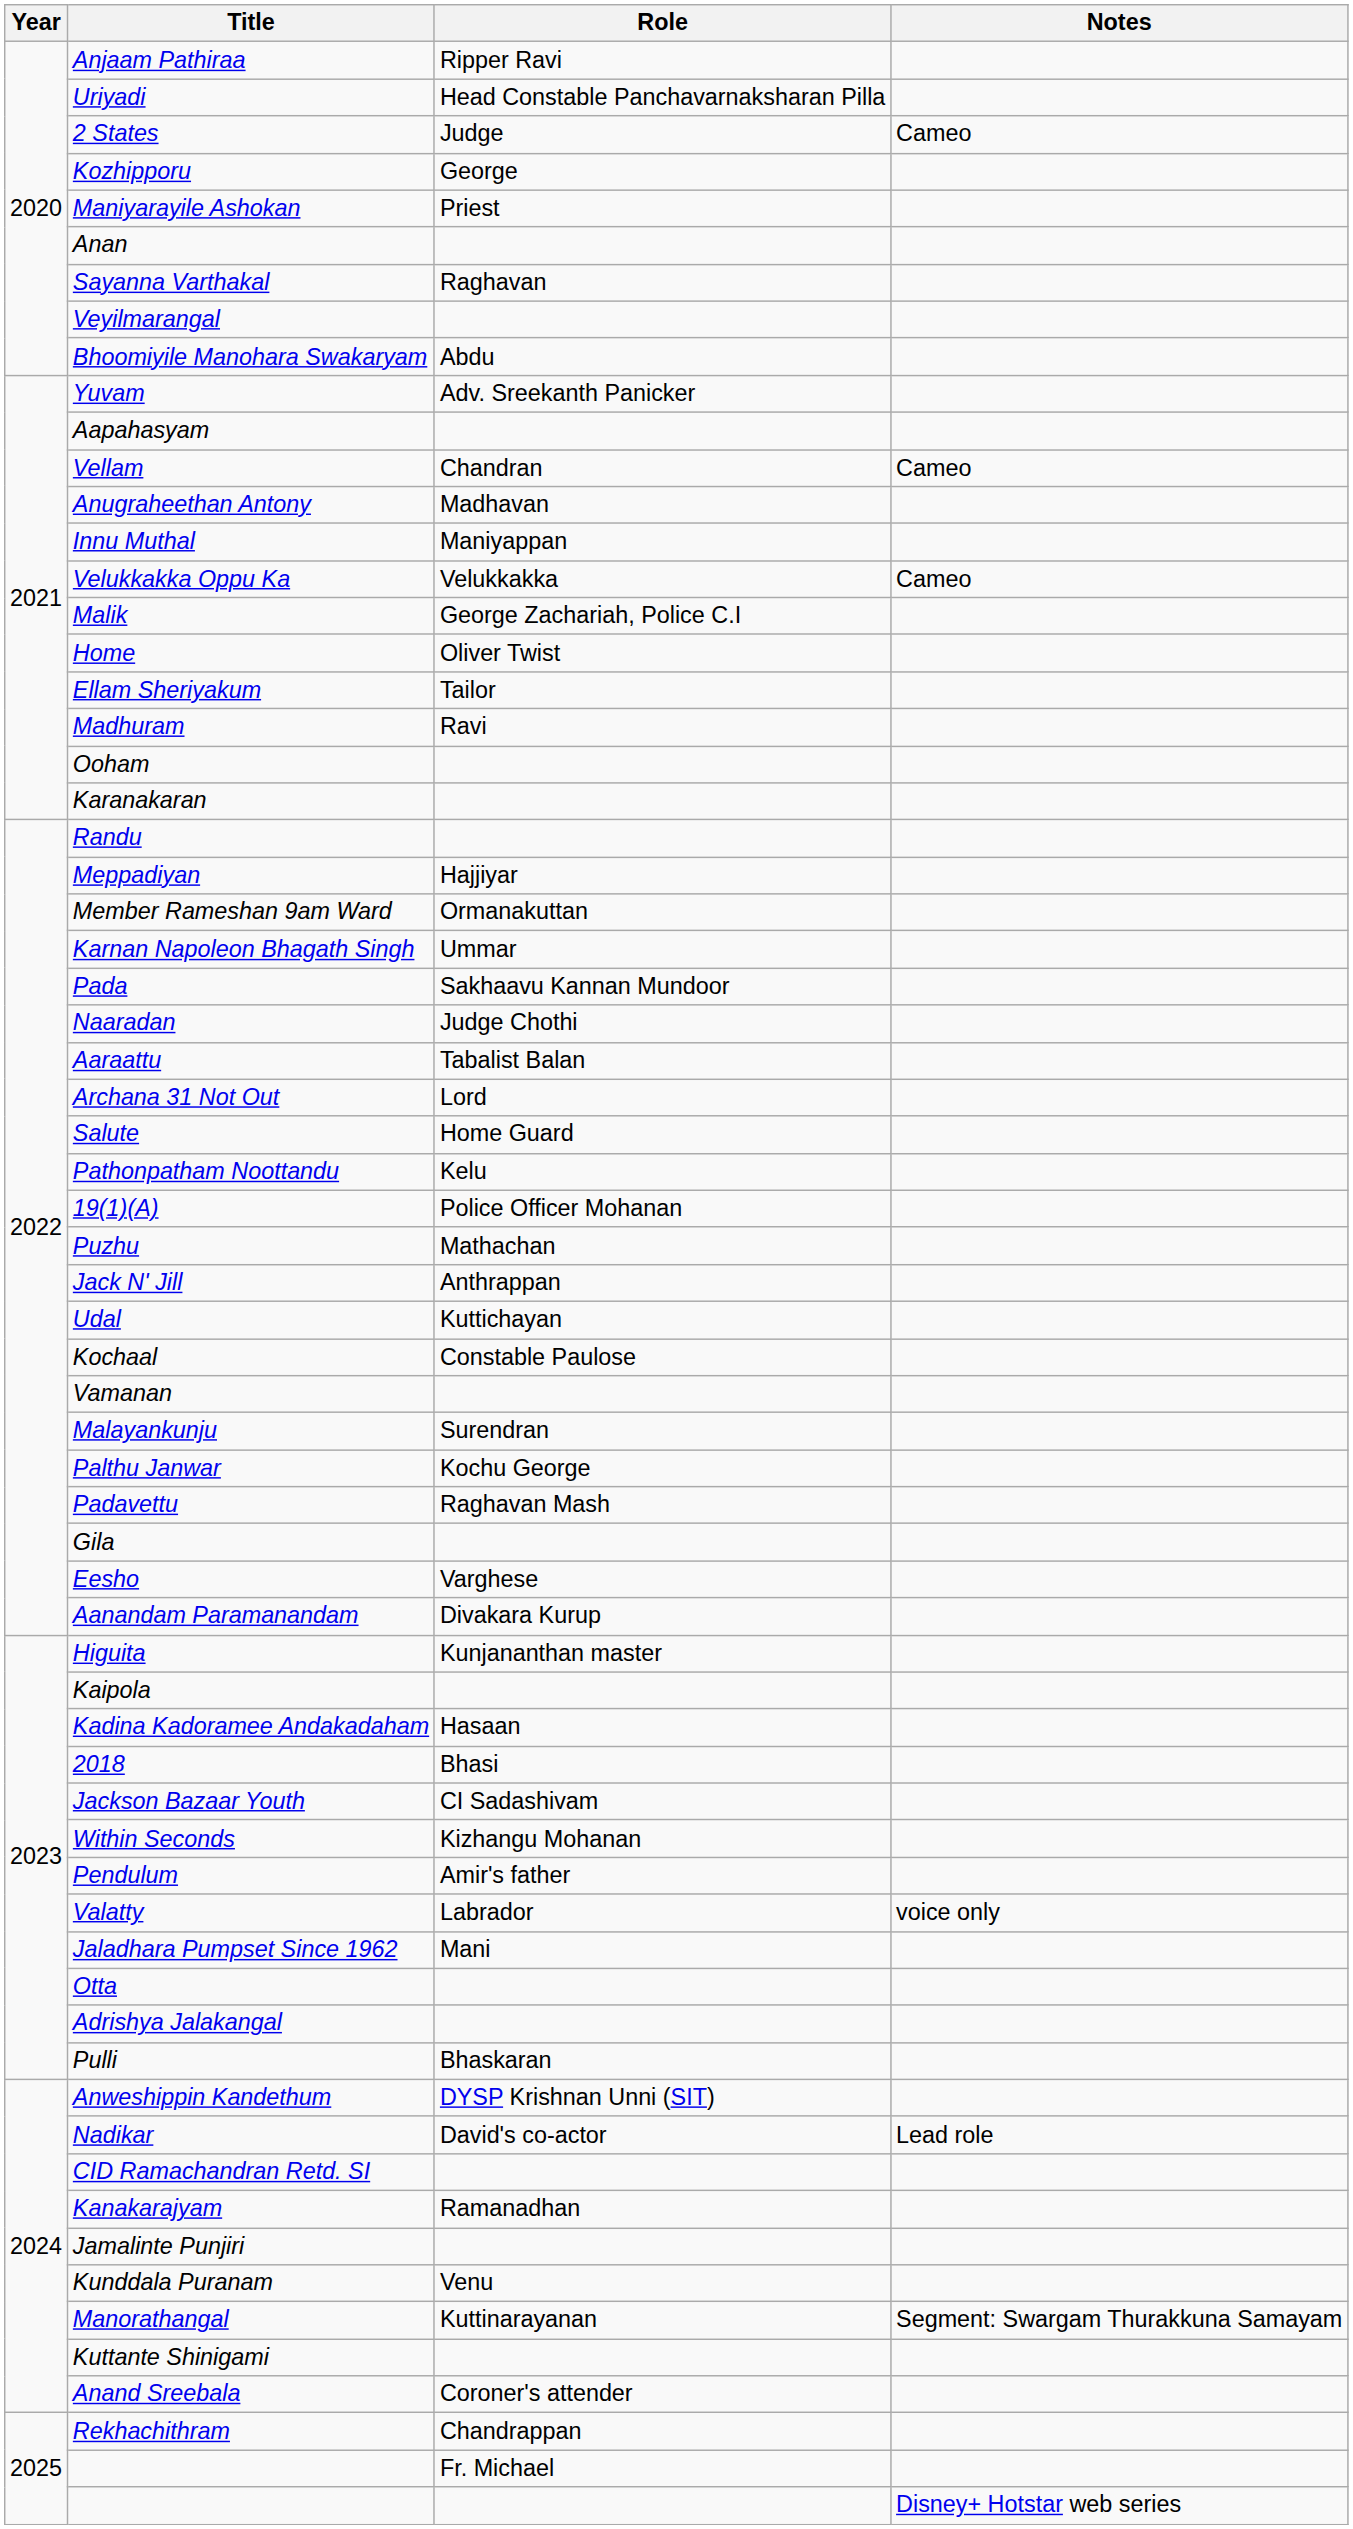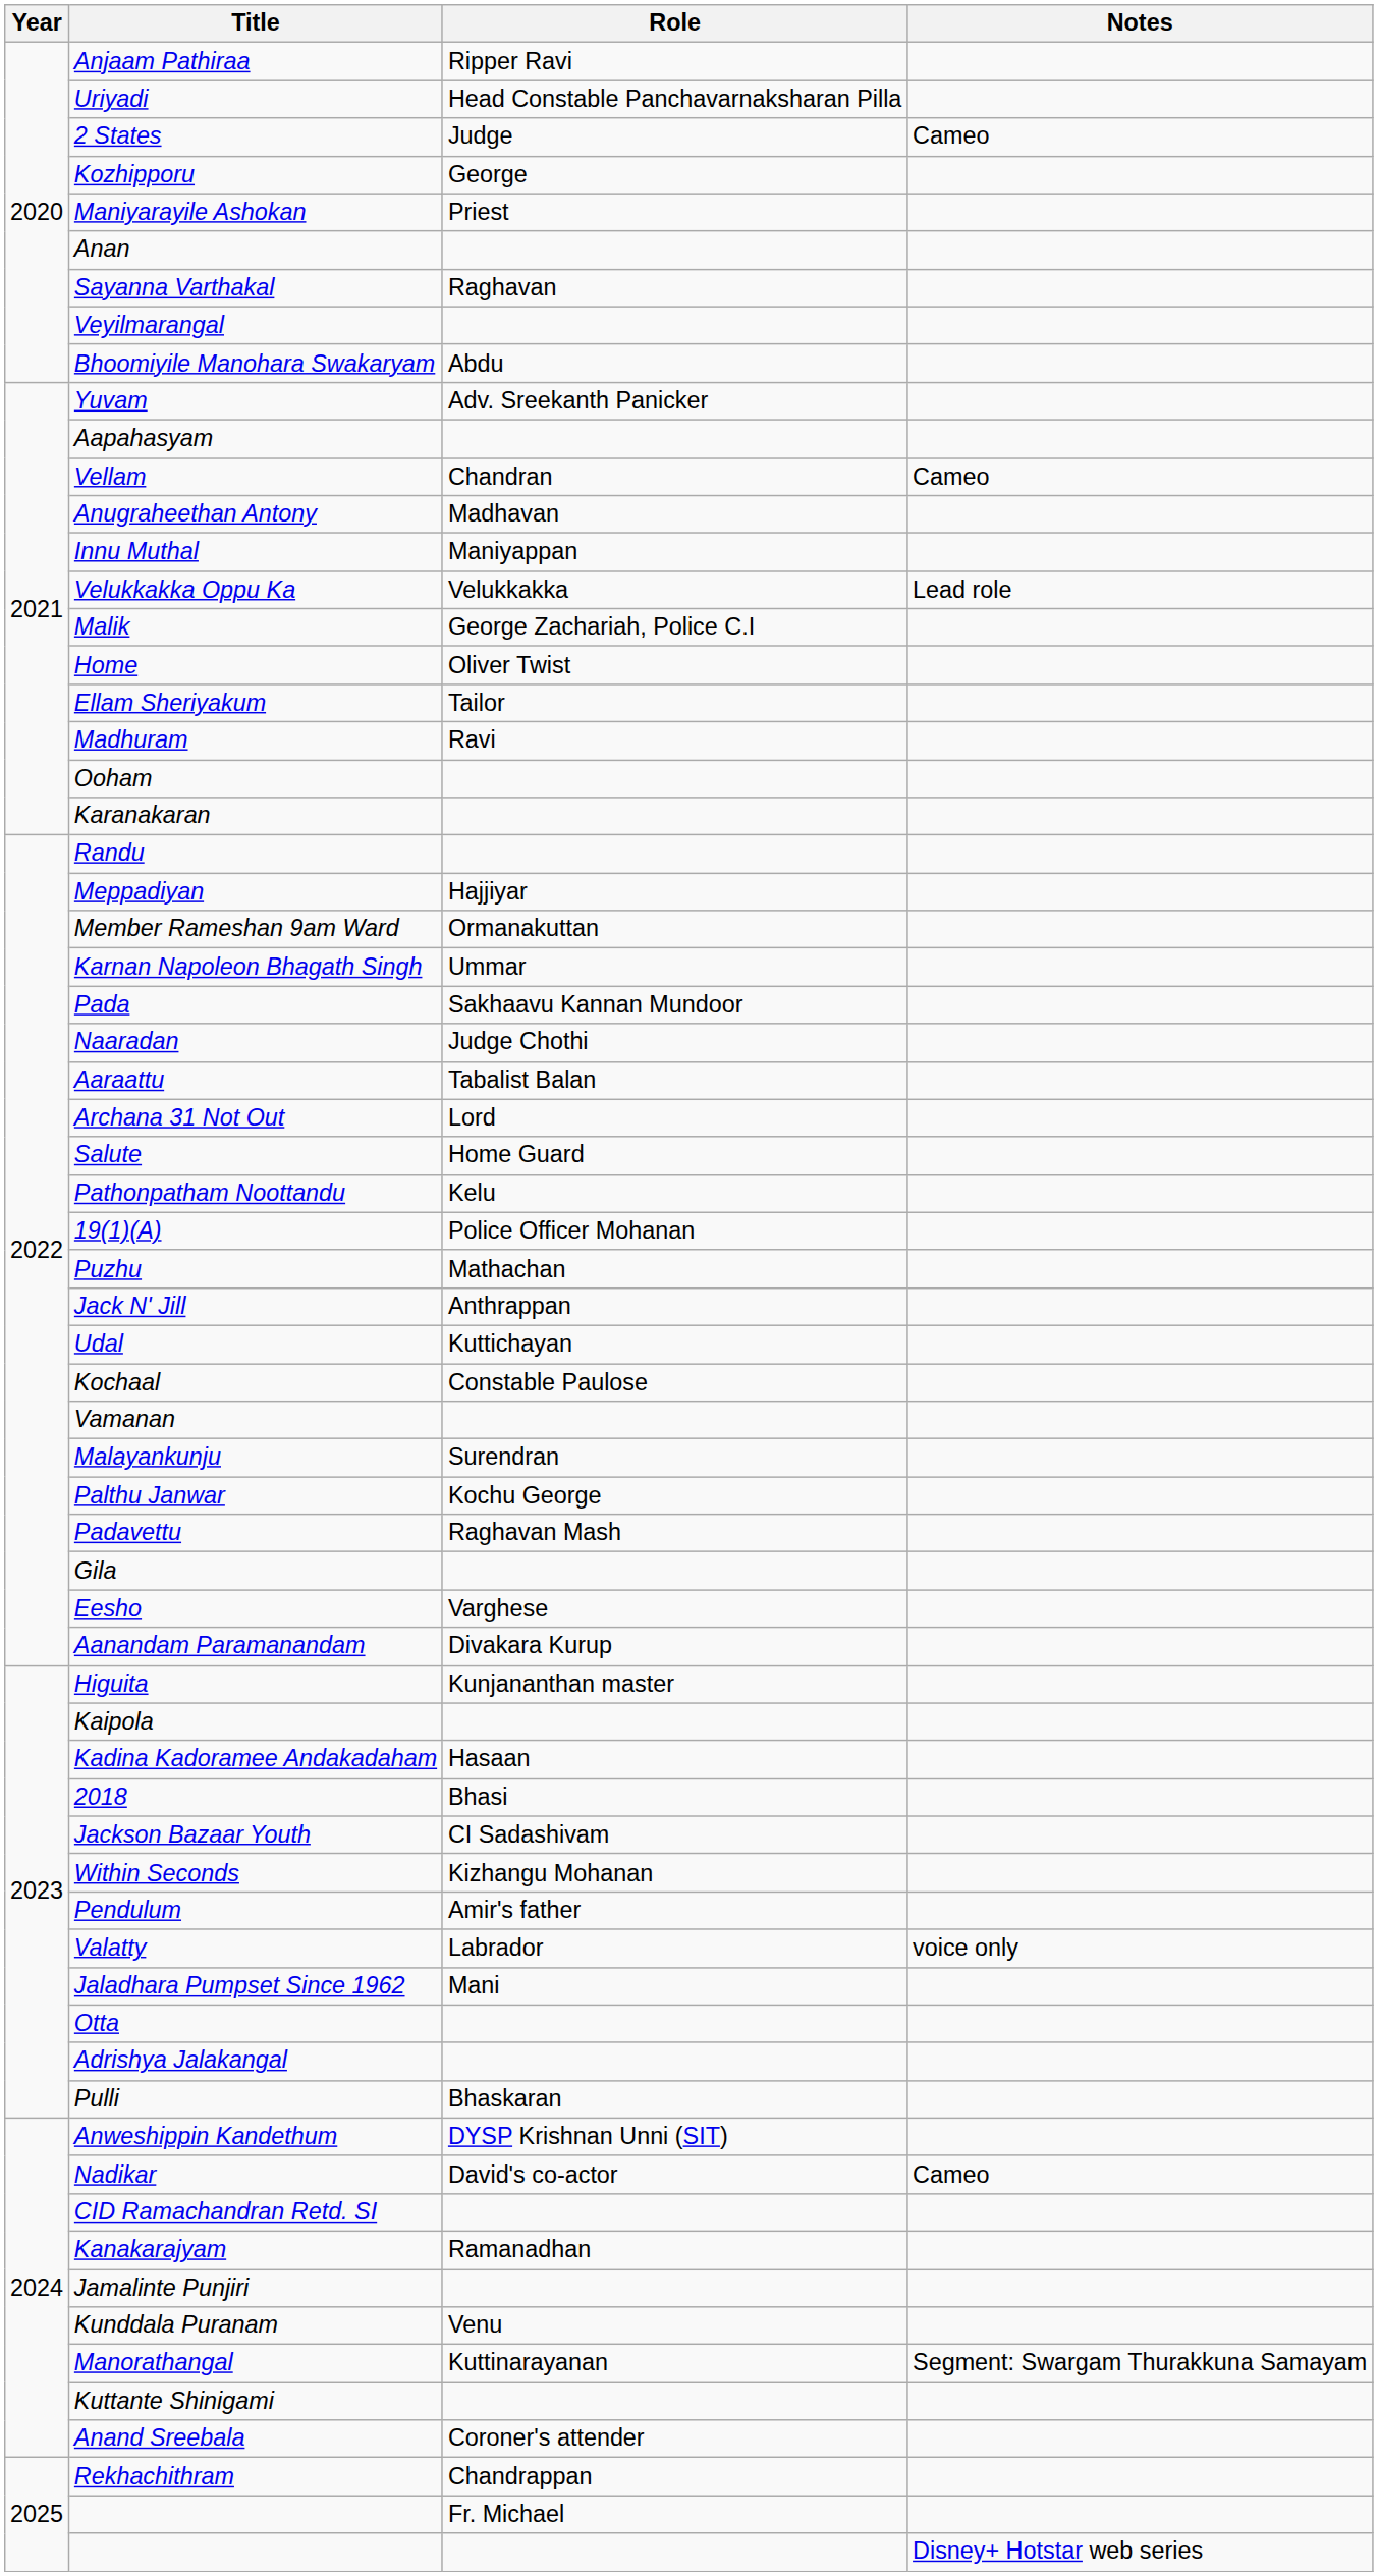Velukkakka Oppu Ka | Notes: Cameo -> Lead role
Nadikar | Notes: Lead role -> Cameo
